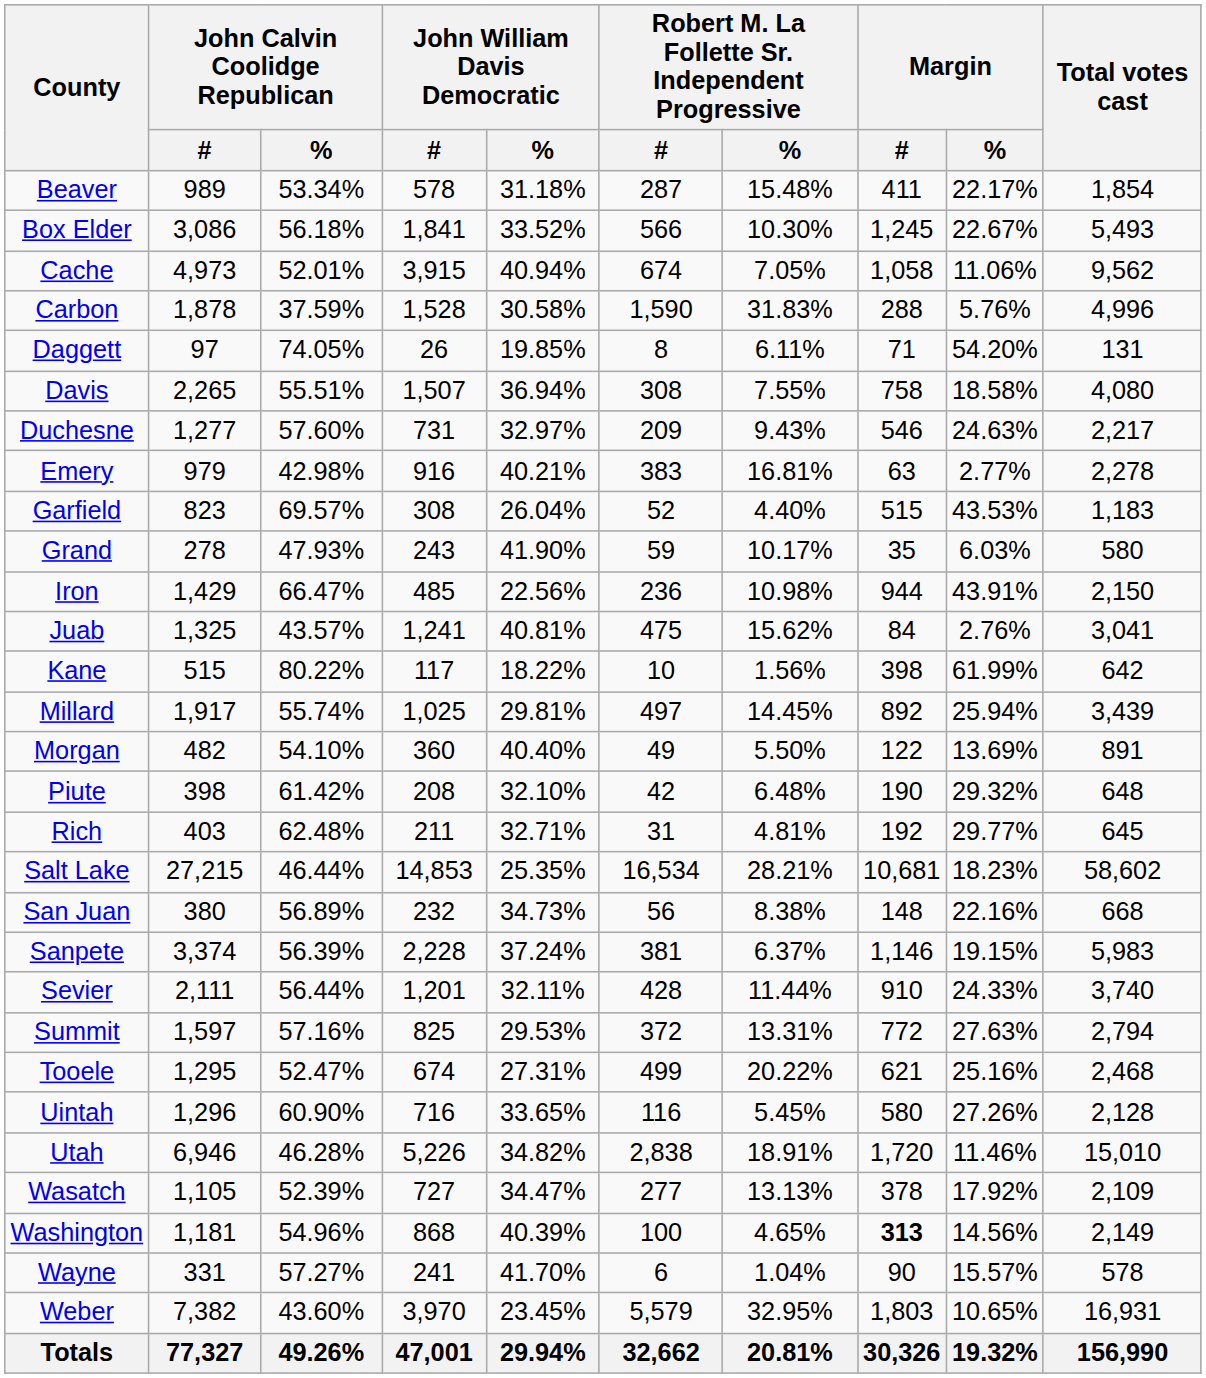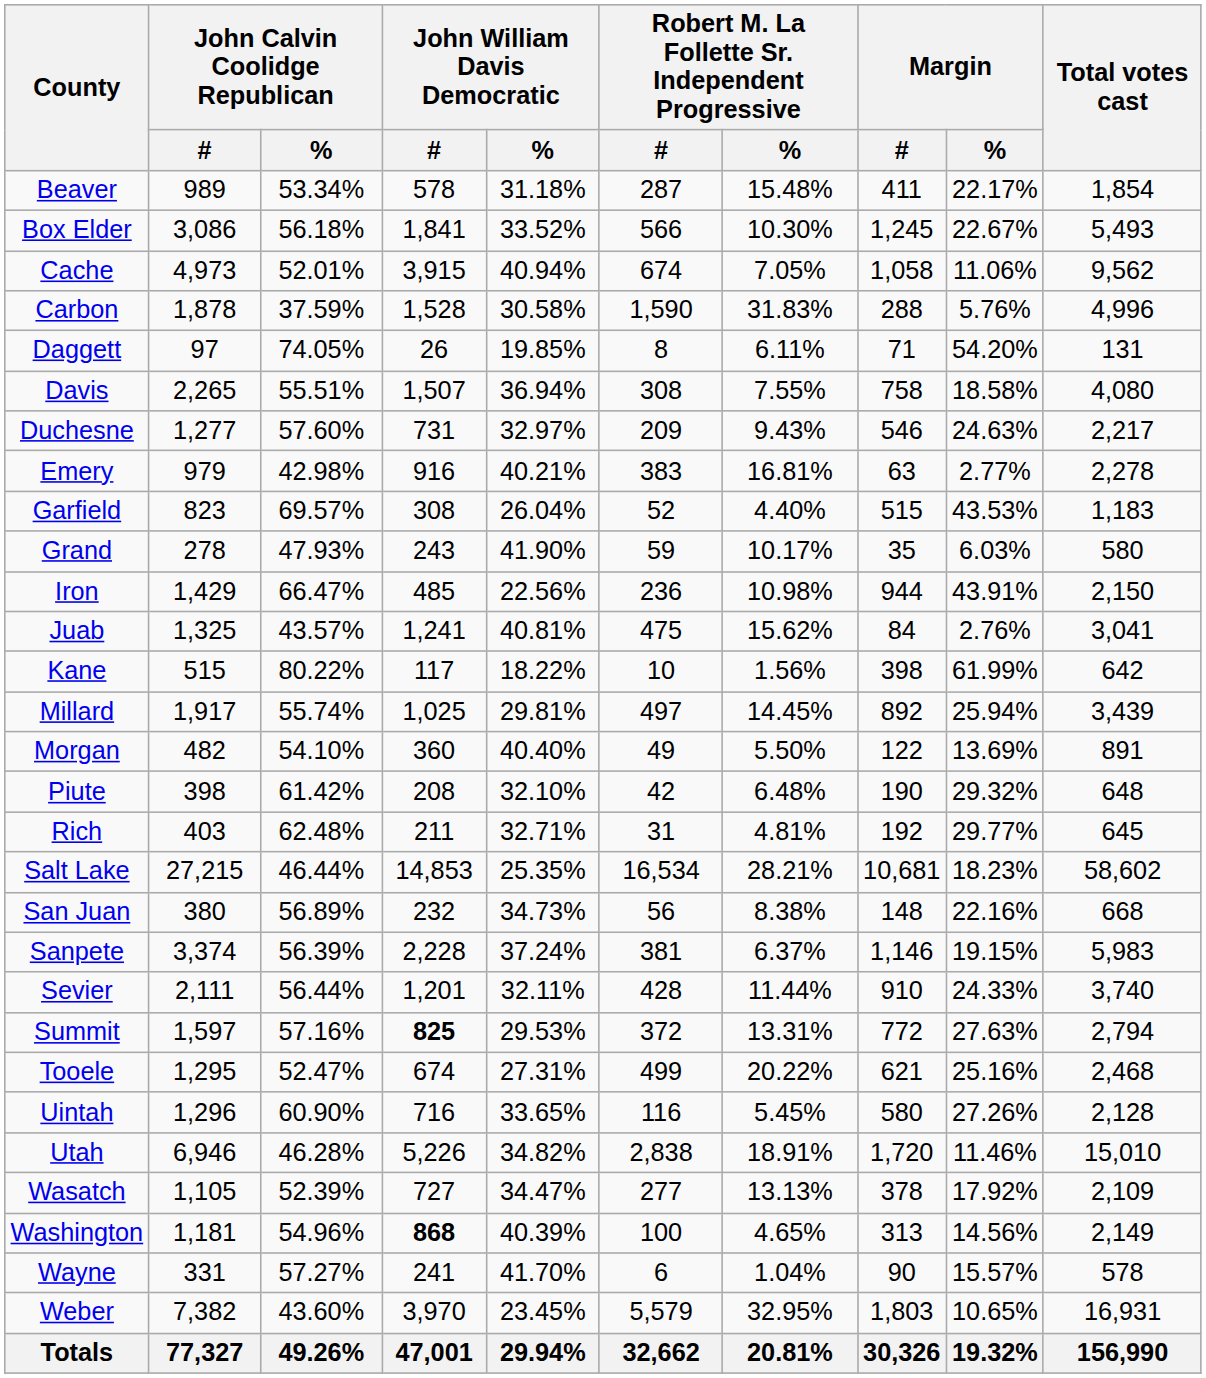Summit | John William Davis Democratic / #: normal -> bold
Washington | John William Davis Democratic / #: normal -> bold
Washington | Margin / #: bold -> normal
